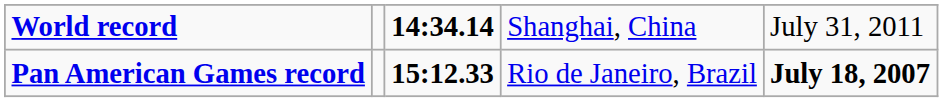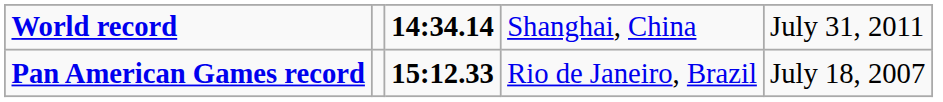Pan American Games record | column 5: bold -> normal
